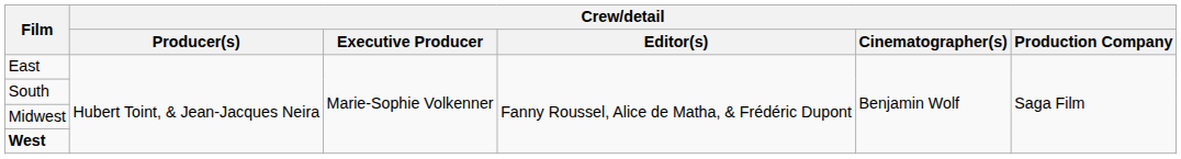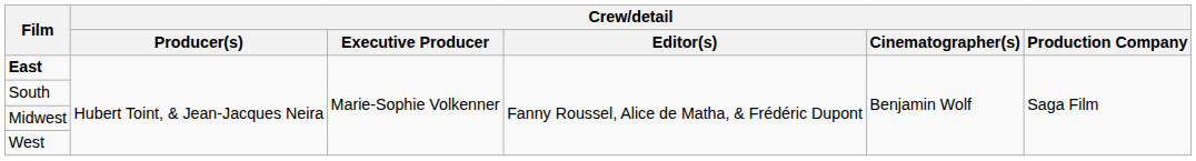East | Film: normal -> bold
West | Film: bold -> normal
